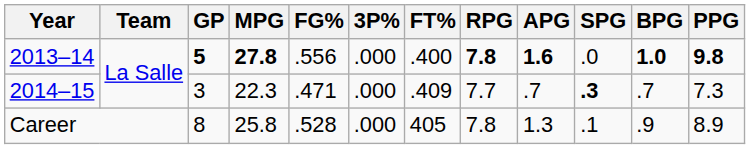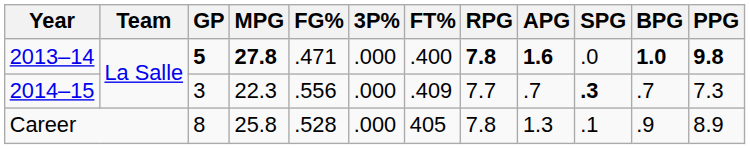2013–14 | FG%: .556 -> .471
2014–15 | FG%: .471 -> .556
